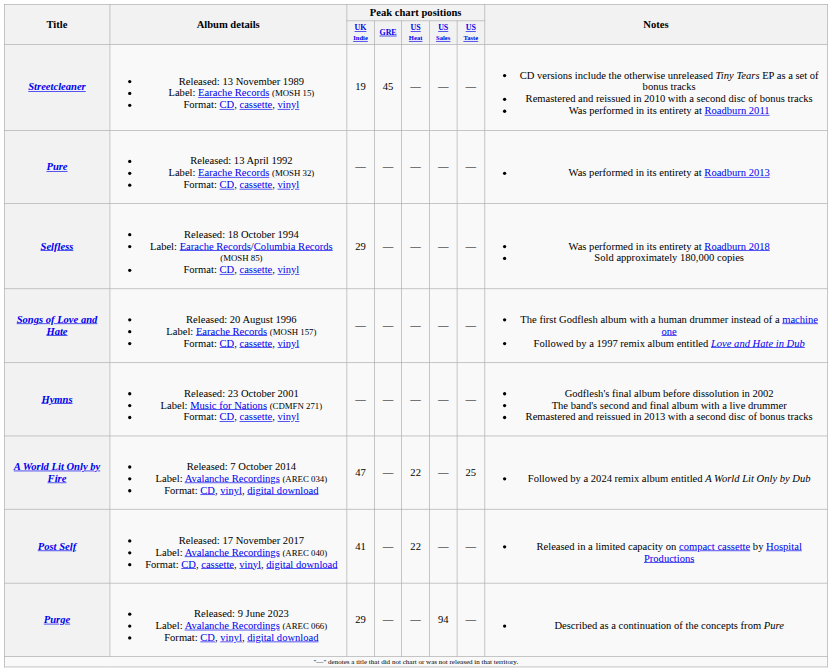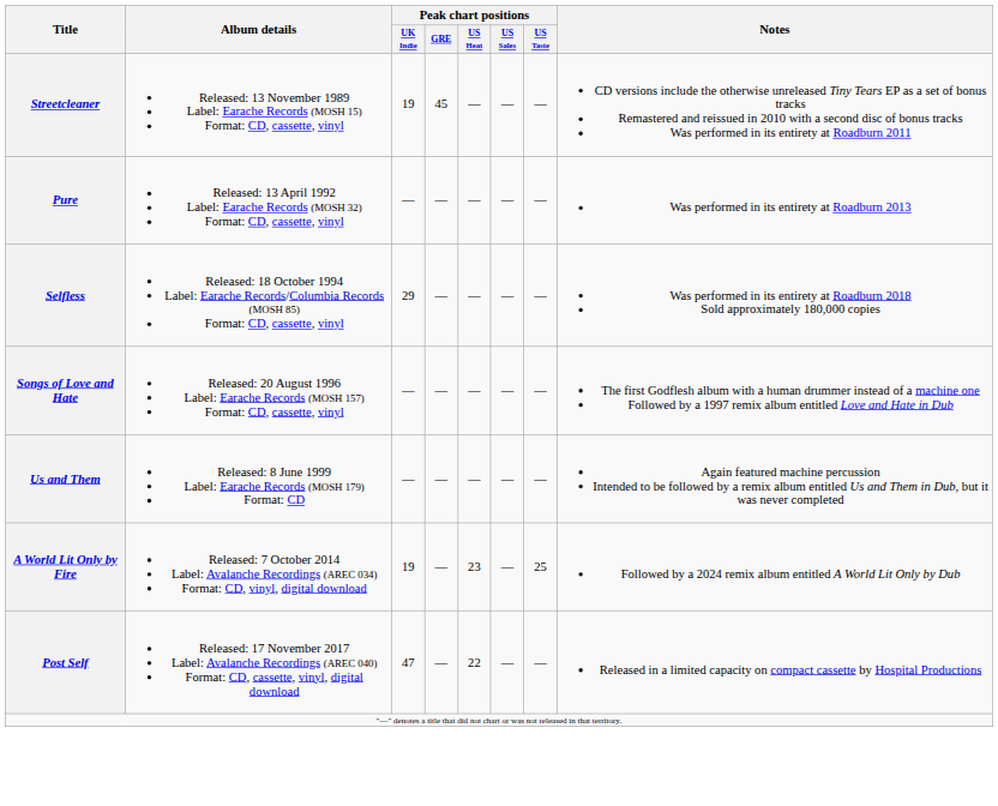+ row: Us and Them | Released: 8 June 1999 Label: Earache Records (MOSH 179) Format: CD | — | — | — | — | — | Again featured machine percussion Intended to be followed by a remix album entitled Us and Them in Dub, but it was never completed
- row: Hymns | Released: 23 October 2001 Label: Music for Nations (CDMFN 271) Format: CD, cassette, vinyl | — | — | — | — | — | Godflesh's final album before dissolution in 2002 The band's second and final album with a live drummer Remastered and reissued in 2013 with a second disc of bonus tracks
A World Lit Only by Fire | Peak chart positions / UK Indie: 47 -> 19
A World Lit Only by Fire | Peak chart positions / US Heat: 22 -> 23
Post Self | Peak chart positions / UK Indie: 41 -> 47
- row: Purge | Released: 9 June 2023 Label: Avalanche Recordings (AREC 066) Format: CD, vinyl, digital download | 29 | — | — | 94 | — | Described as a continuation of the concepts from Pure
